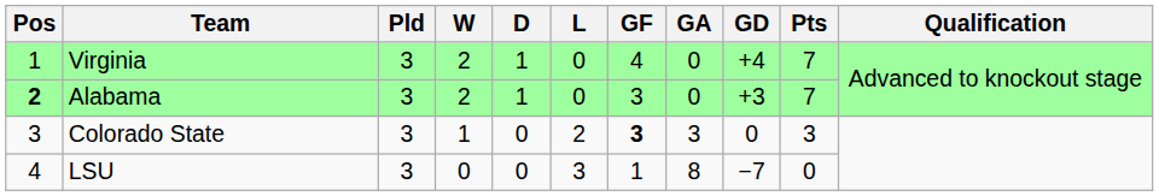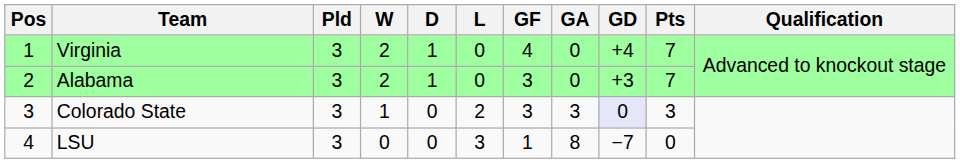Alabama | Pos: bold -> normal
Colorado State | GF: bold -> normal
Colorado State | GD: no background -> lavender background
